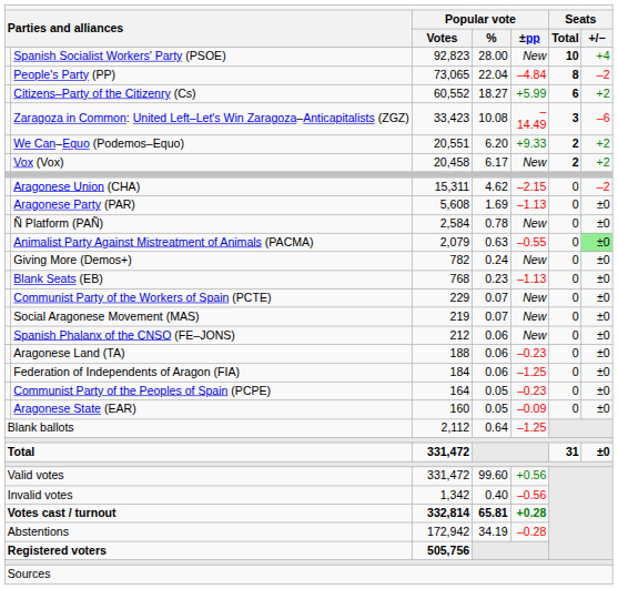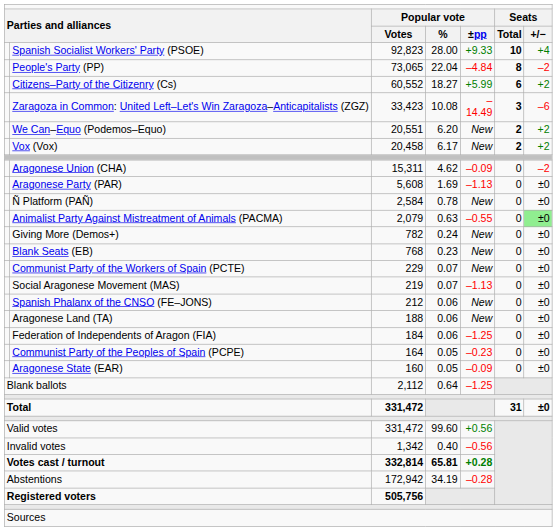Spanish Socialist Workers' Party (PSOE) | column 5: New -> +9.33
We Can–Equo (Podemos–Equo) | column 5: +9.33 -> New
Aragonese Union (CHA) | column 5: –2.15 -> –0.09
Blank Seats (EB) | column 5: –1.13 -> New
Social Aragonese Movement (MAS) | column 5: New -> –1.13
Aragonese Land (TA) | column 5: –0.23 -> New
